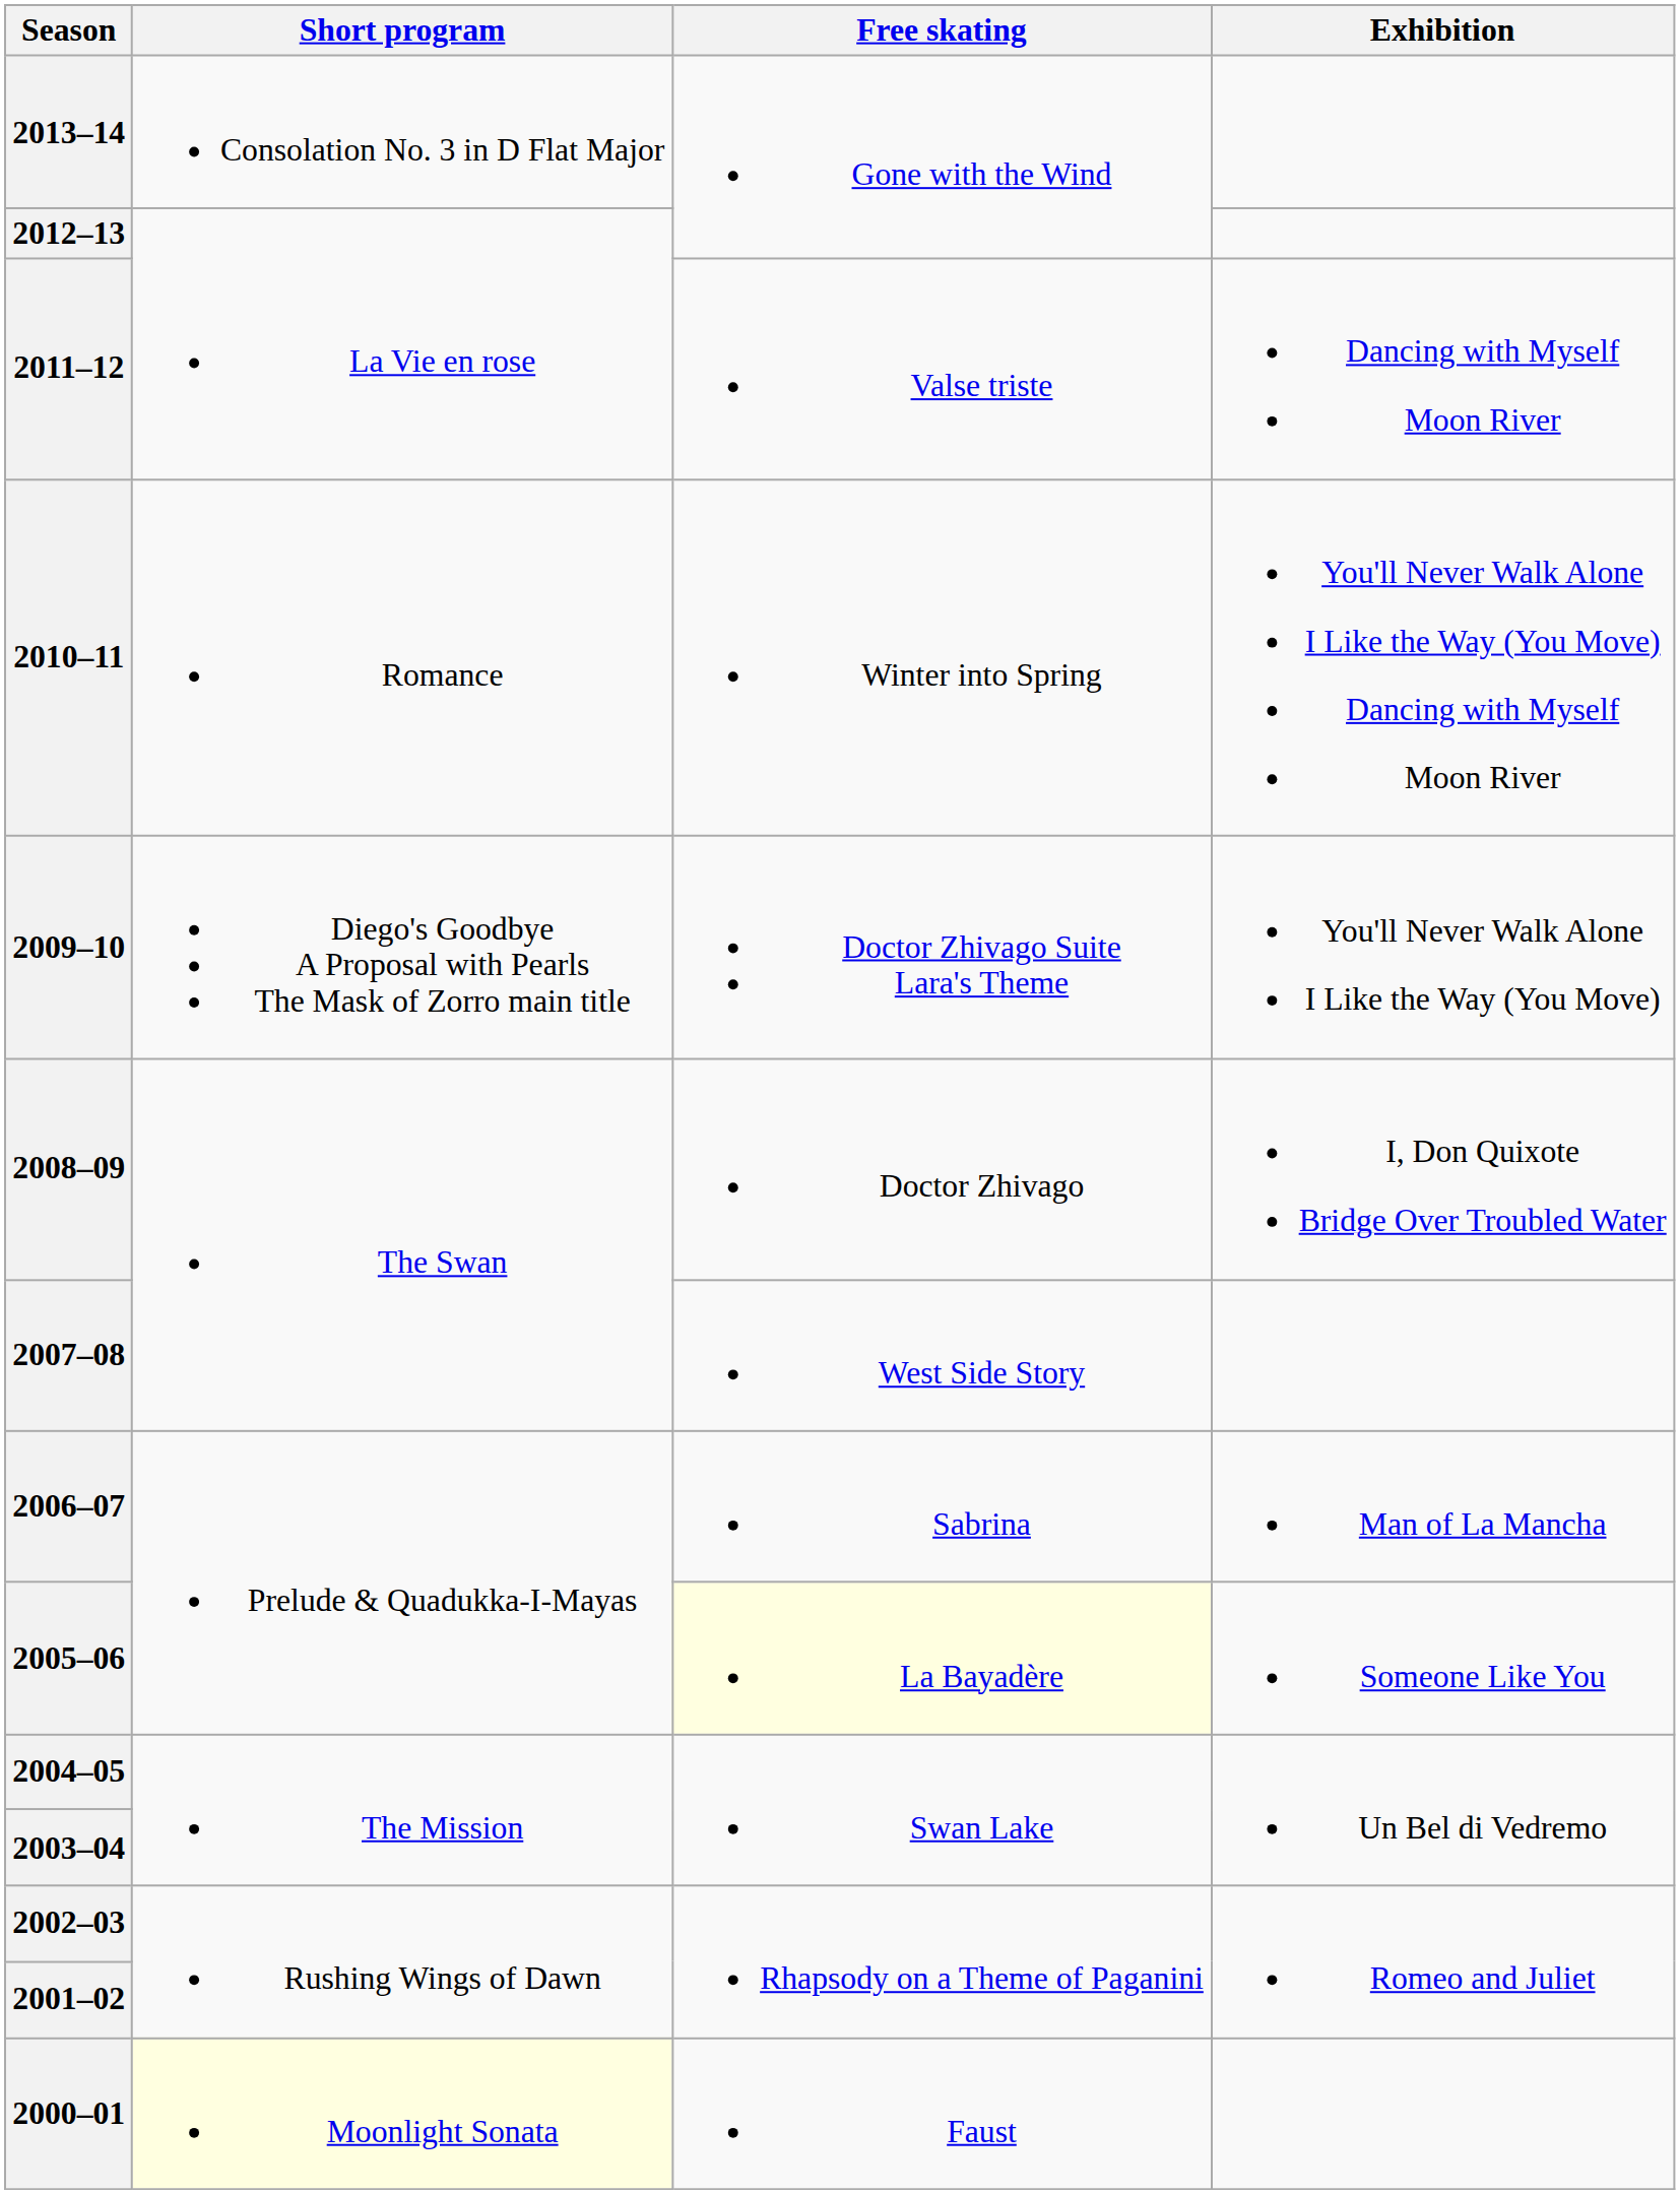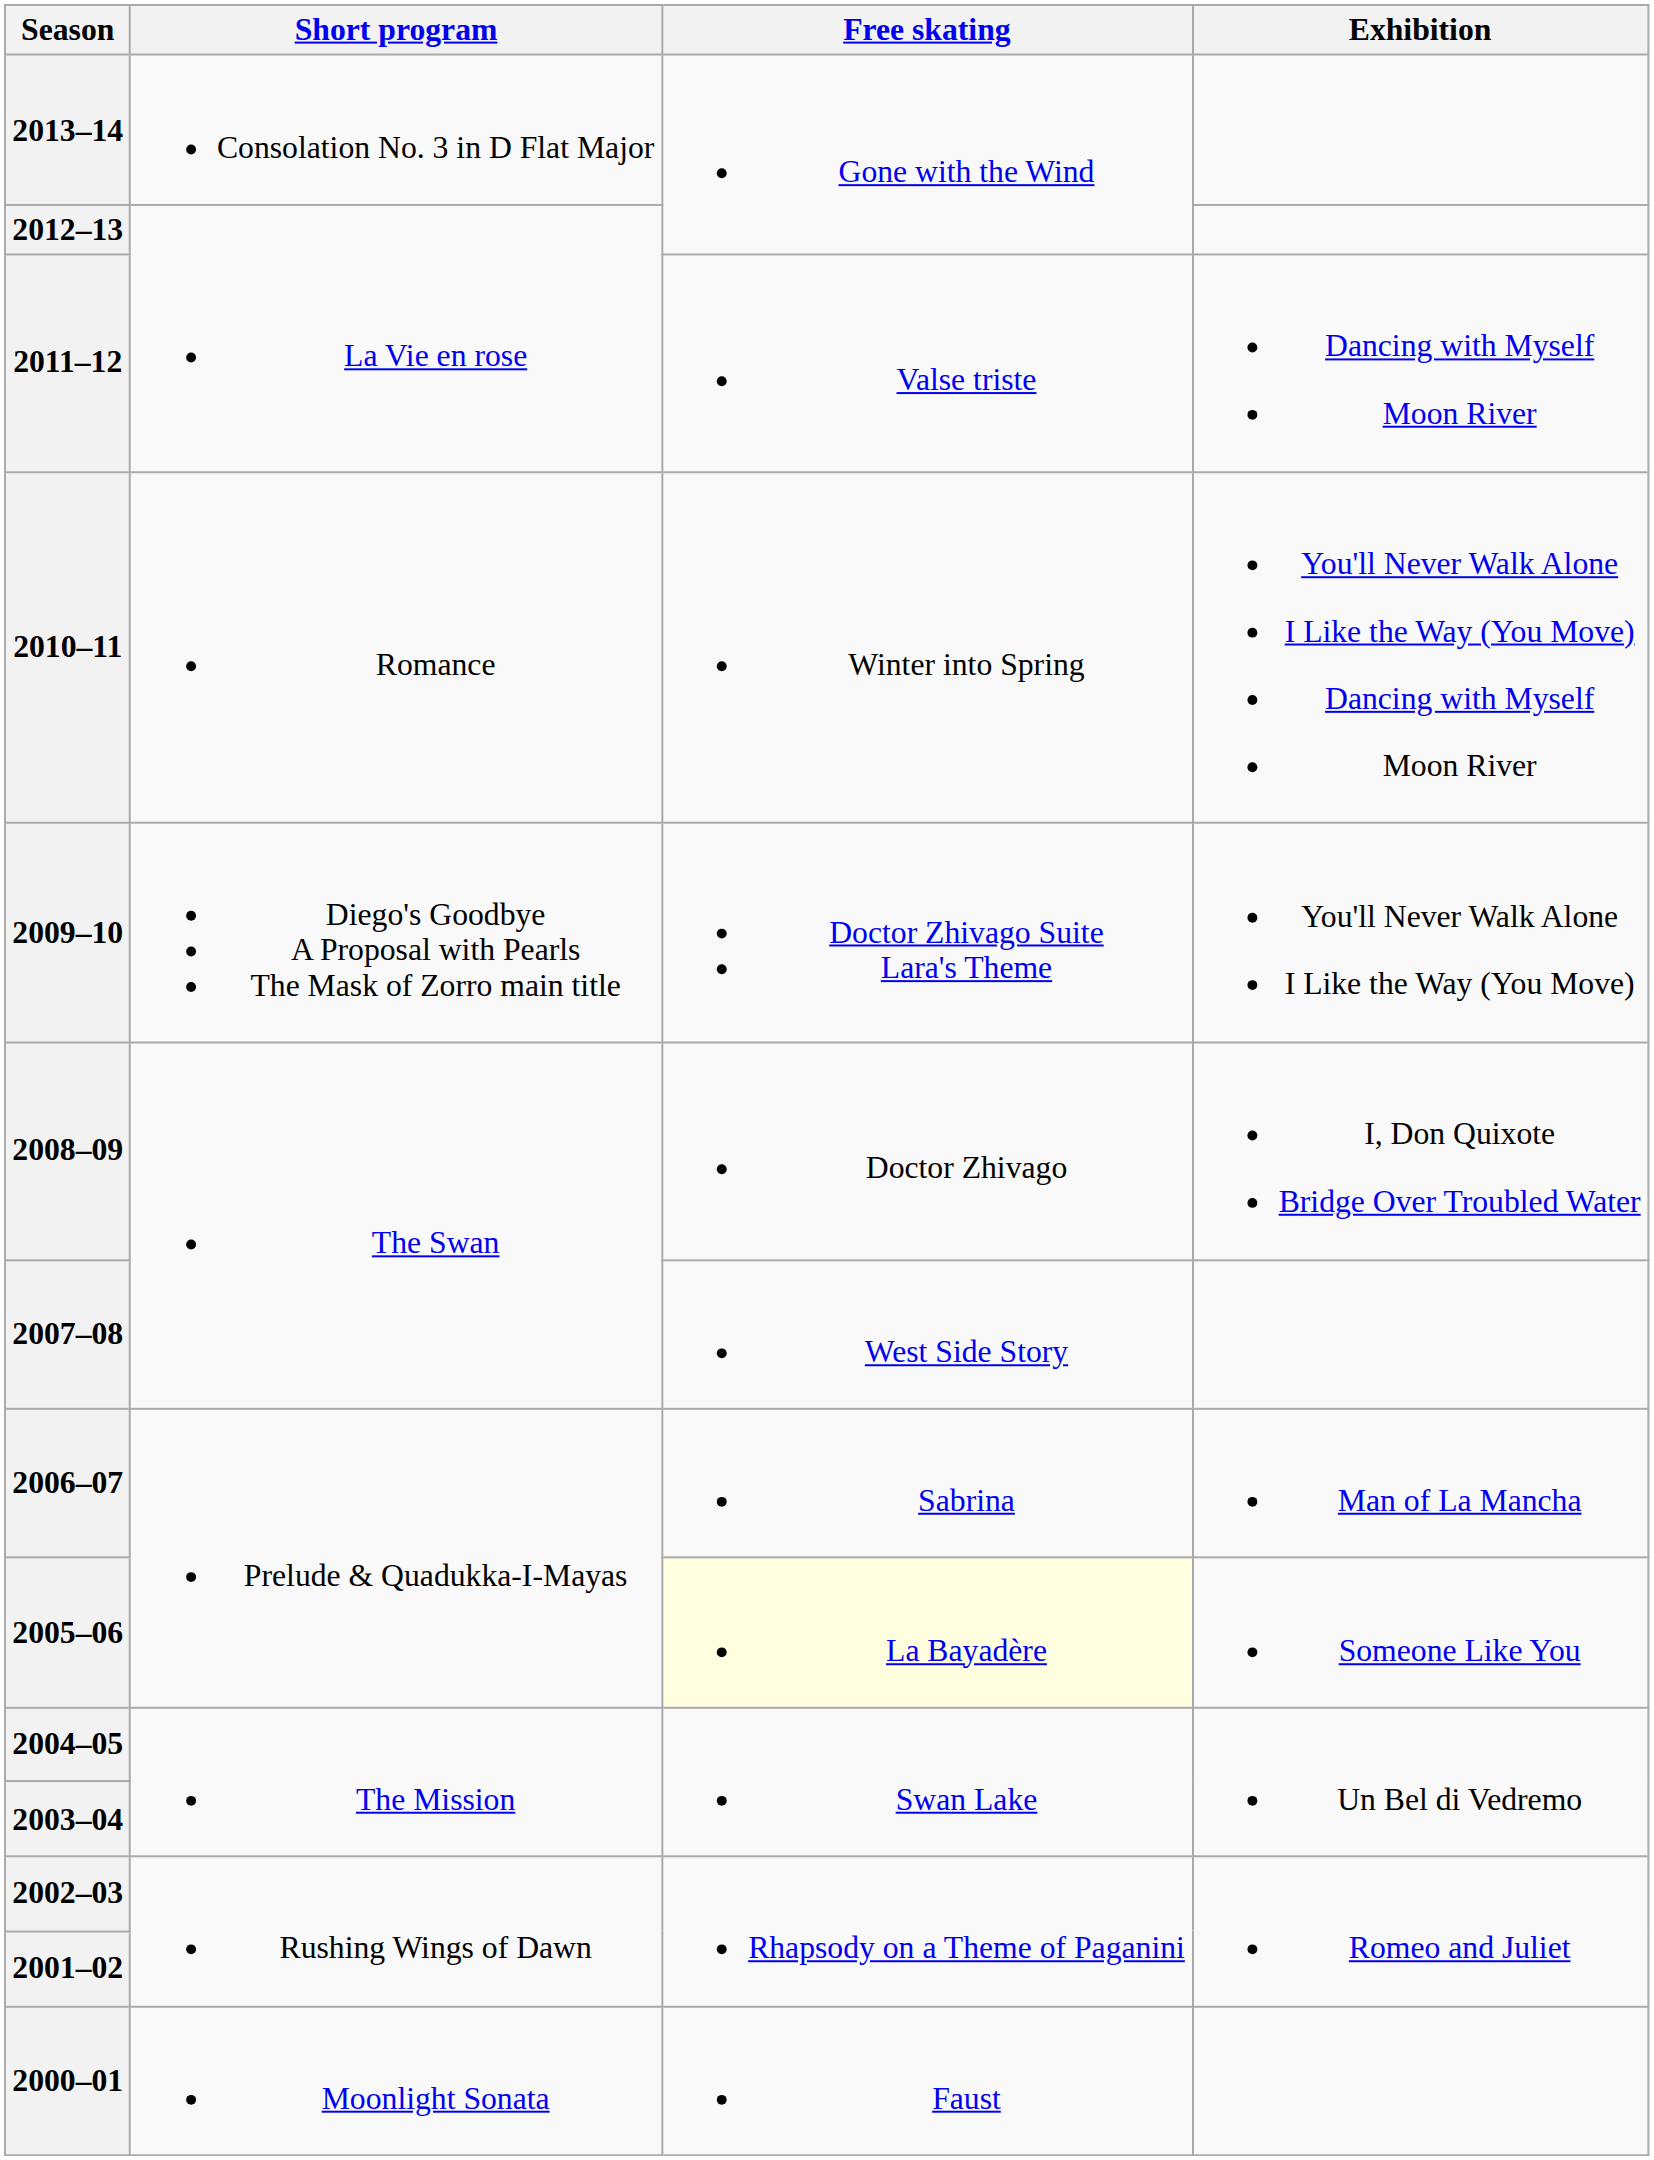2000–01 | Short program: lightyellow background -> no background
